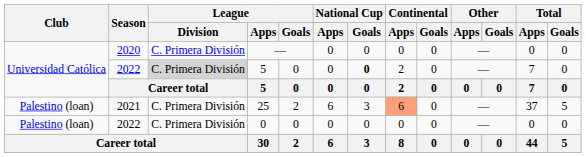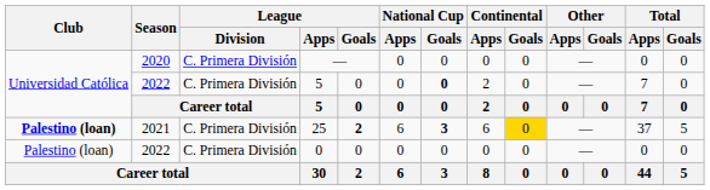2022 / 5 | League / Division: lightgrey background -> no background
25 | Club: normal -> bold
25 | League / Goals: normal -> bold
25 | National Cup / Goals: normal -> bold
25 | Continental / Apps: lightsalmon background -> no background
25 | Continental / Goals: no background -> gold background
